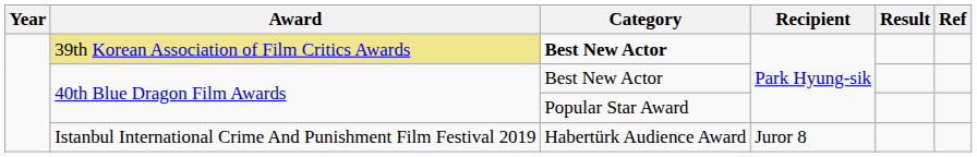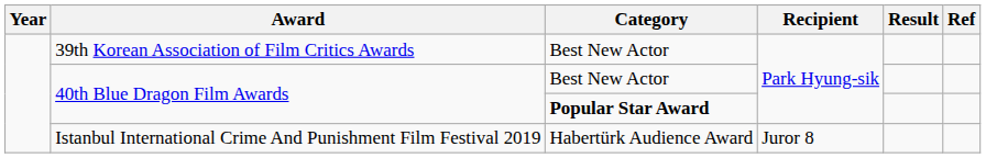39th Korean Association of Film Critics Awards | Award: khaki background -> no background
39th Korean Association of Film Critics Awards | Category: bold -> normal
40th Blue Dragon Film Awards / Popular Star Award | Category: normal -> bold
